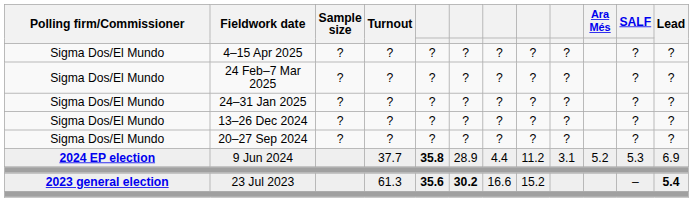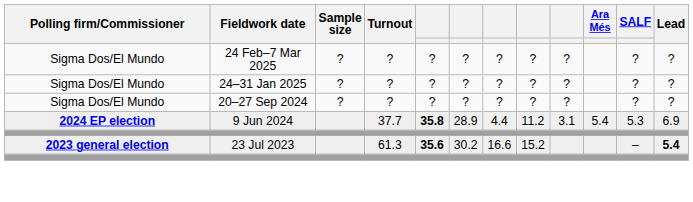- row: Sigma Dos/El Mundo | 4–15 Apr 2025 | ? | ? | ? | ? | ? | ? | ? | ? | ?
- row: Sigma Dos/El Mundo | 13–26 Dec 2024 | ? | ? | ? | ? | ? | ? | ? | ? | ?
9 Jun 2024 | Ara Més: 5.2 -> 5.4
23 Jul 2023 | column 6: bold -> normal
